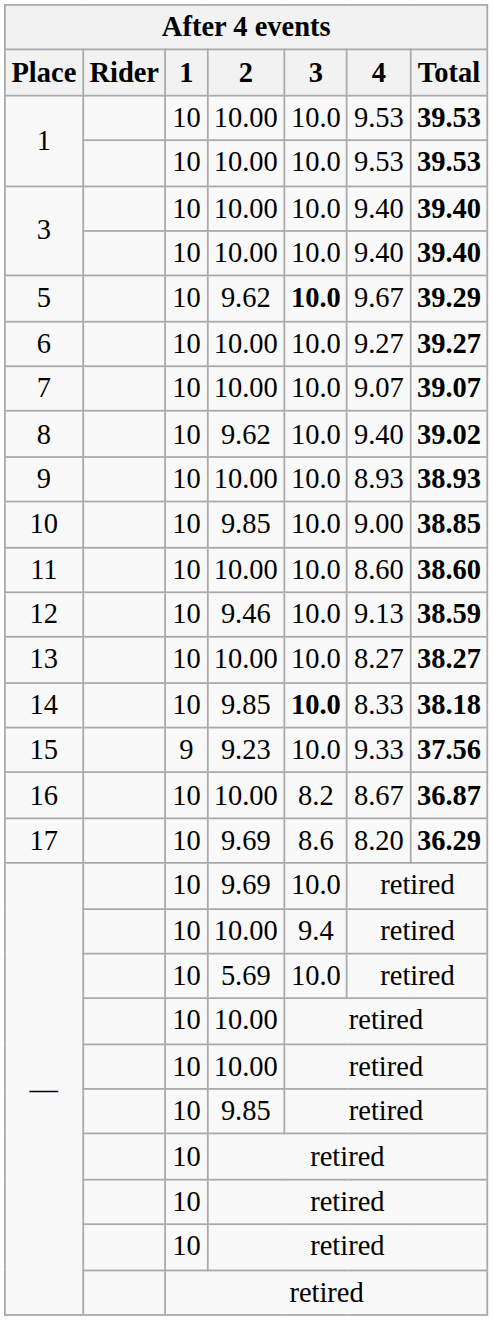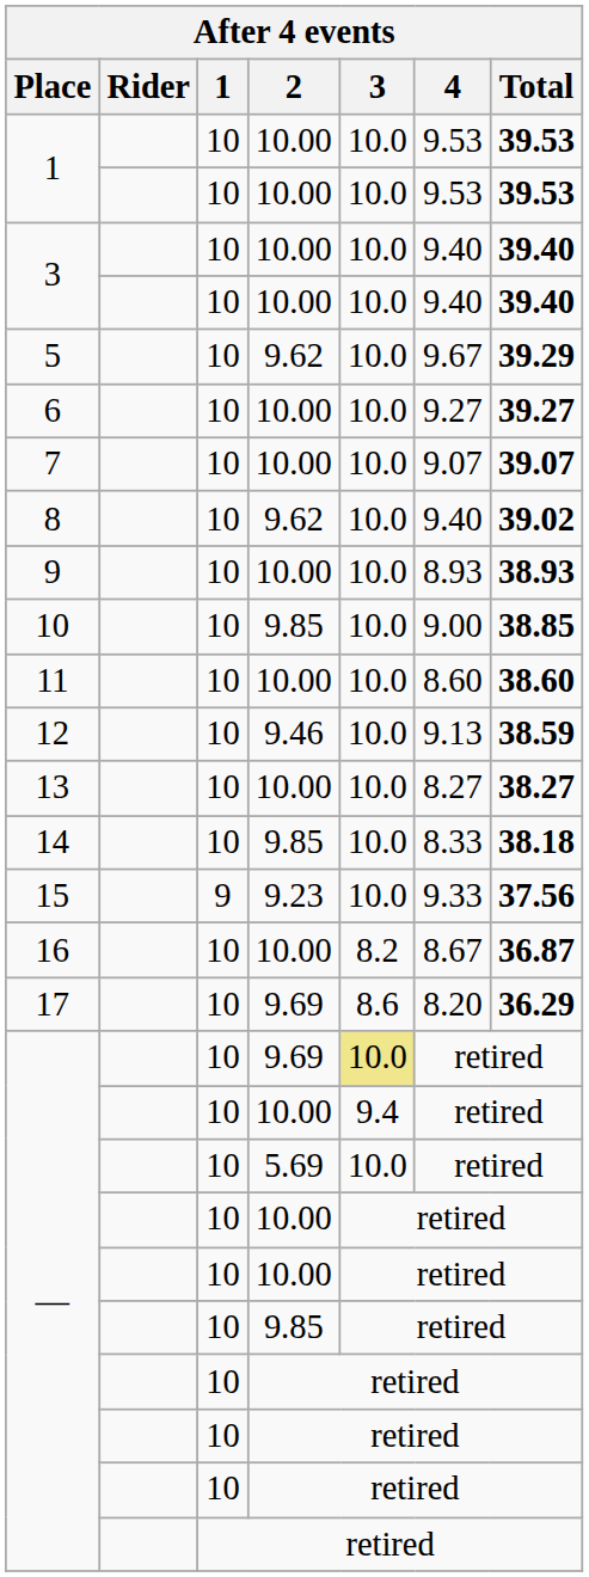5 | 3: bold -> normal
14 | 3: bold -> normal
— / 9.69 | 3: no background -> khaki background
